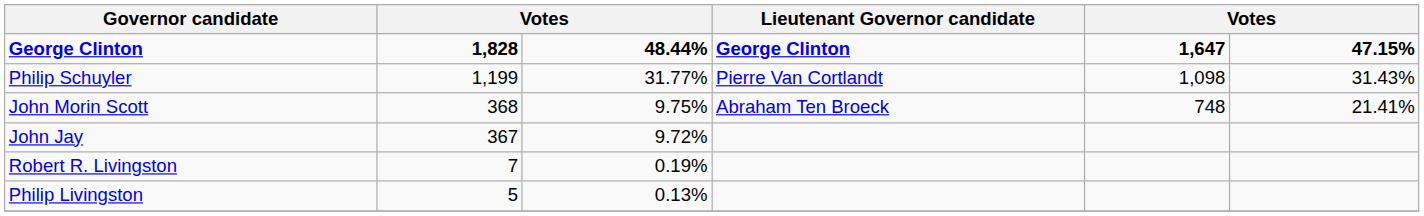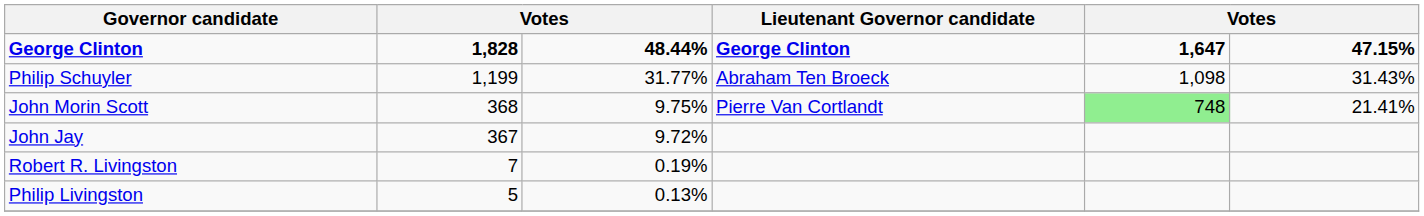Philip Schuyler | Lieutenant Governor candidate: Pierre Van Cortlandt -> Abraham Ten Broeck
John Morin Scott | Lieutenant Governor candidate: Abraham Ten Broeck -> Pierre Van Cortlandt
John Morin Scott | column 5: no background -> lightgreen background
